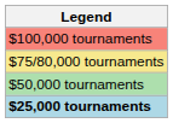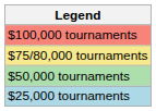row 5 | column 1: bold -> normal
